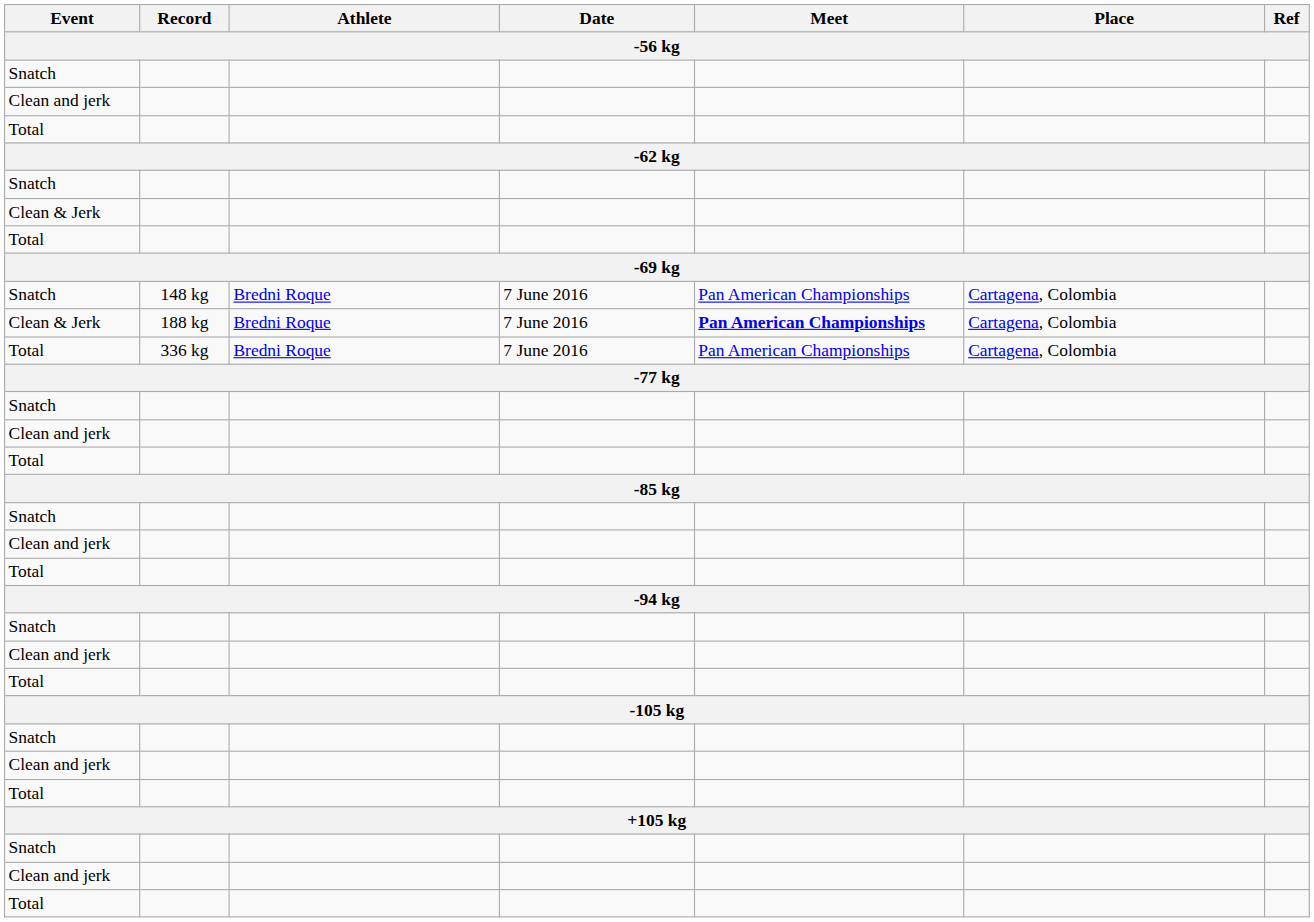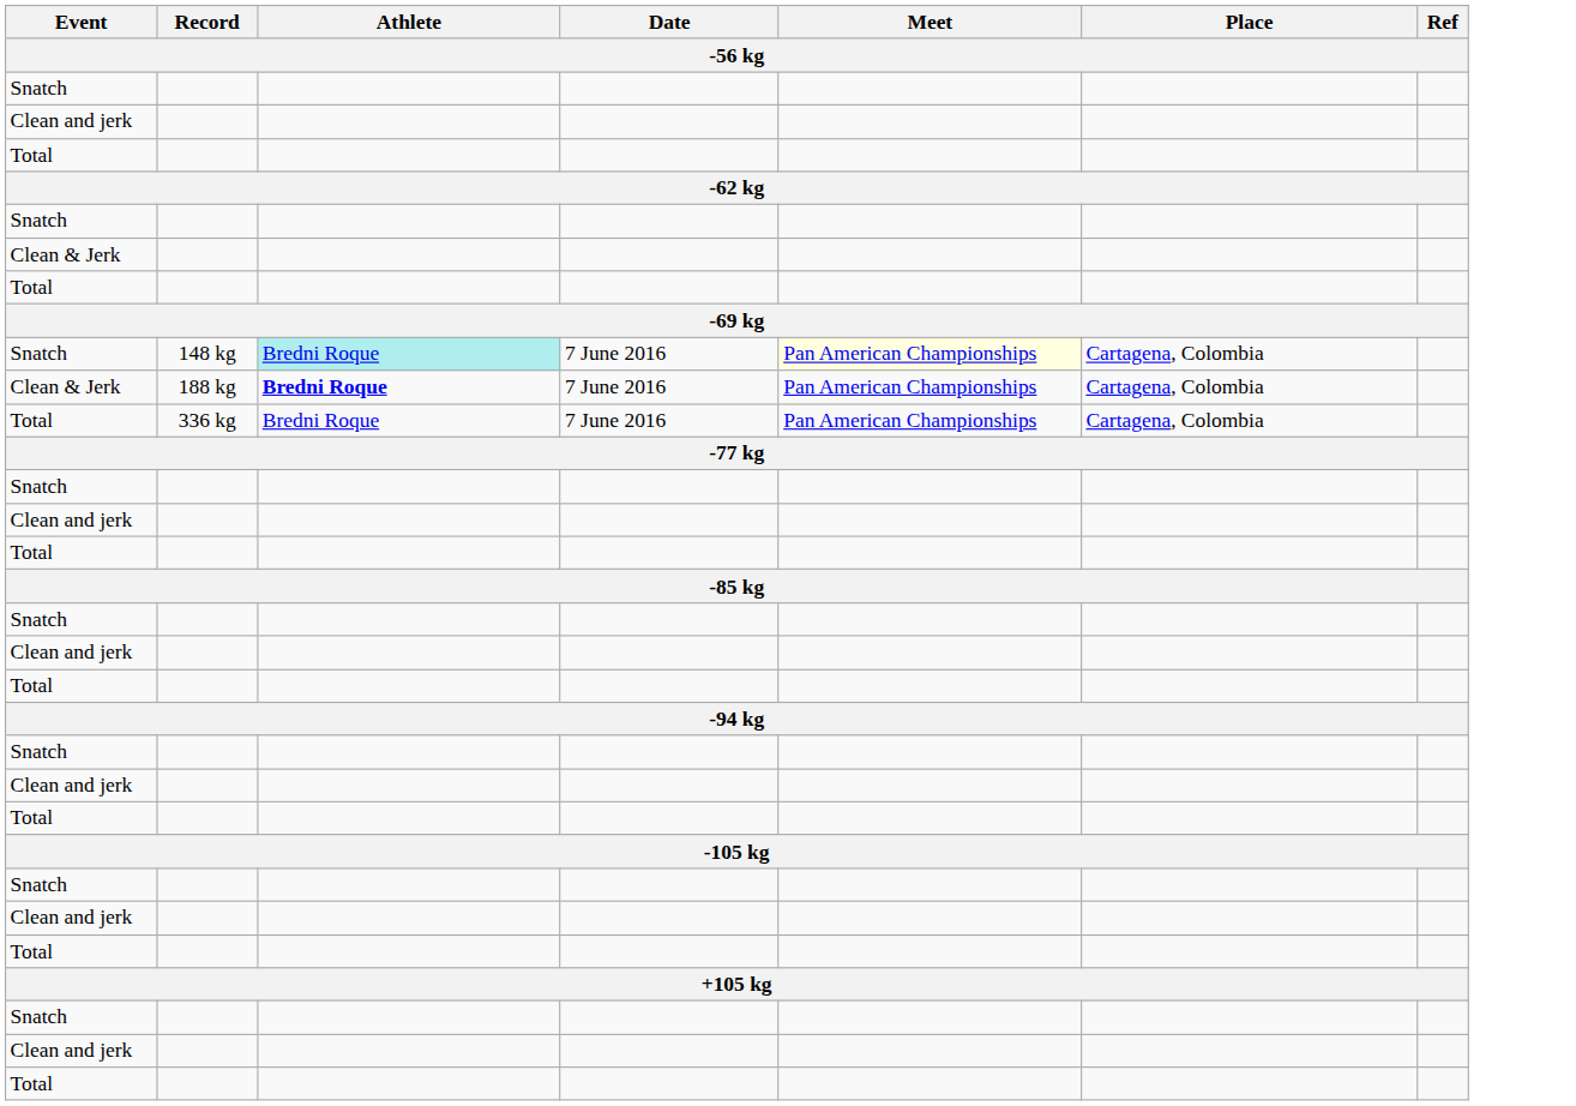Snatch / 148 kg | Athlete: no background -> paleturquoise background
Snatch / 148 kg | Meet: no background -> lightyellow background
Clean & Jerk / 188 kg | Athlete: normal -> bold
Clean & Jerk / 188 kg | Meet: bold -> normal
